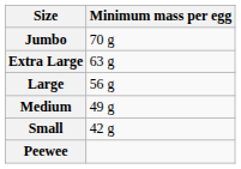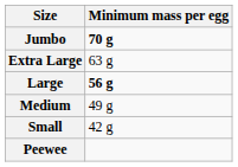Jumbo | Minimum mass per egg: normal -> bold
Large | Minimum mass per egg: normal -> bold
